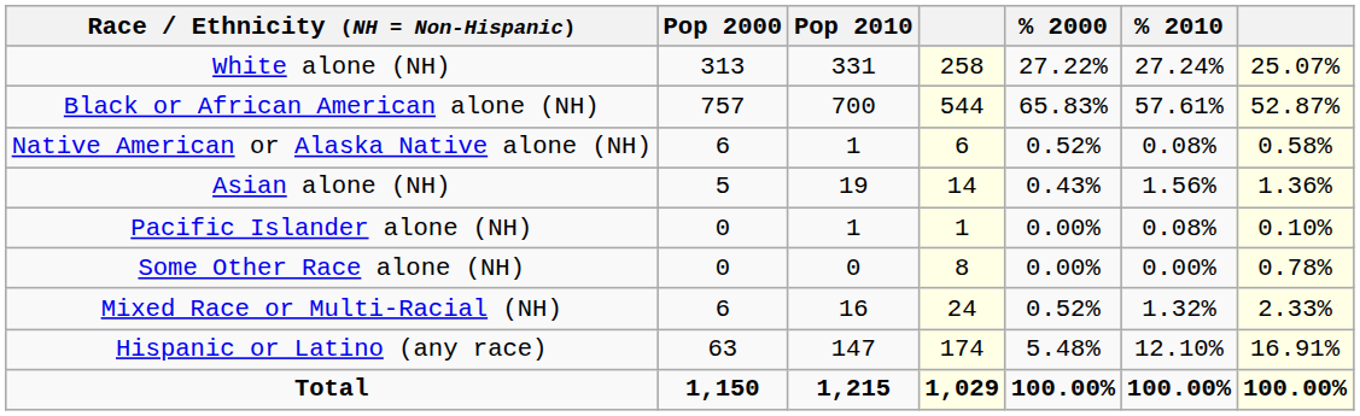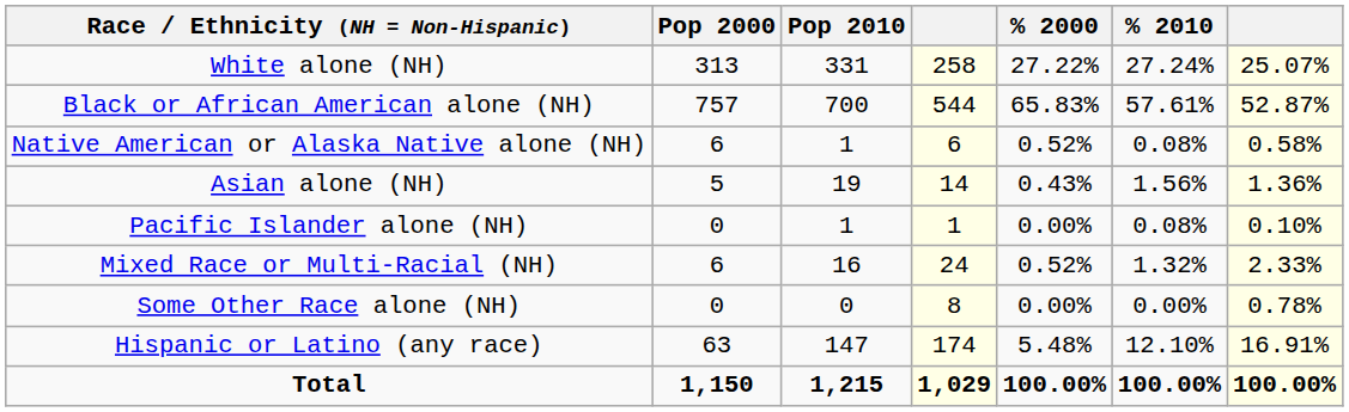rows swapped: Some Other Race alone (NH) <-> Mixed Race or Multi-Racial (NH)
